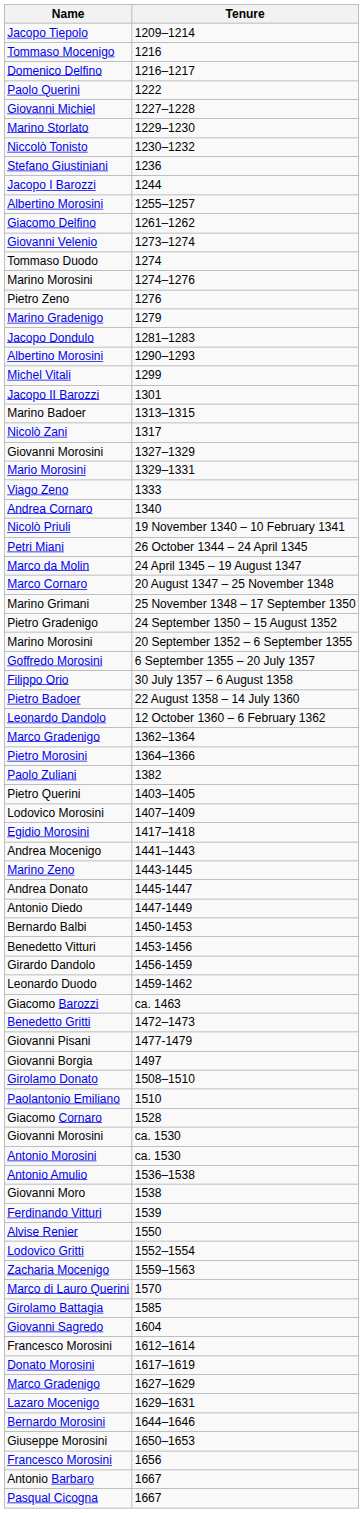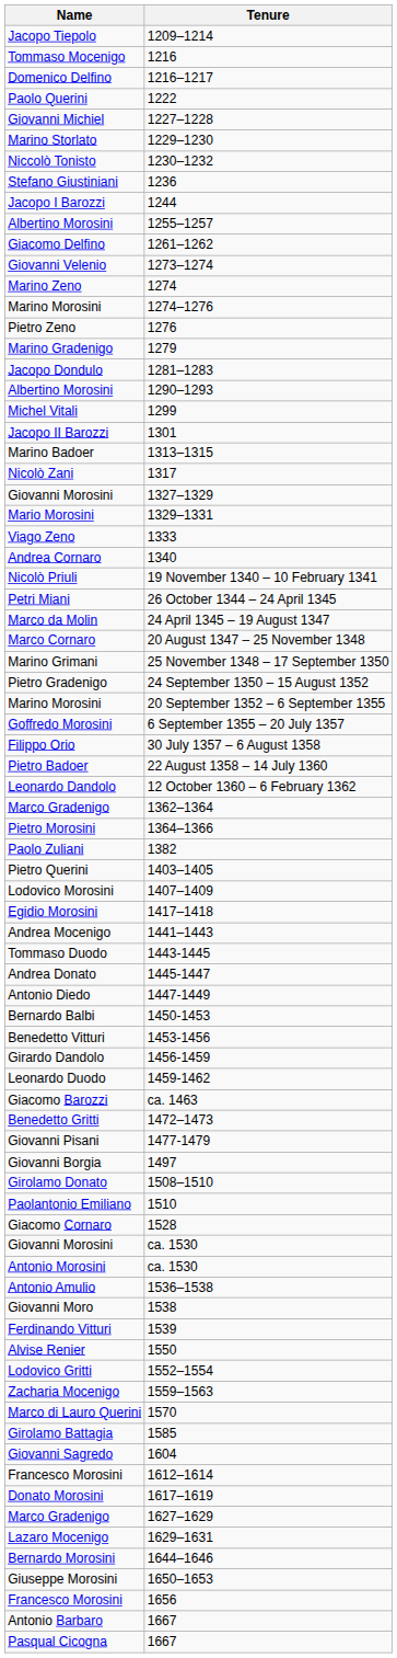row 14 | Name: Tommaso Duodo -> Marino Zeno
row 46 | Name: Marino Zeno -> Tommaso Duodo
